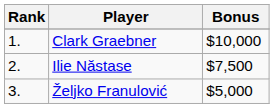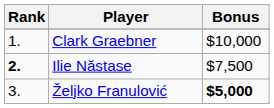Ilie Năstase | Rank: normal -> bold
Željko Franulović | Bonus: normal -> bold
